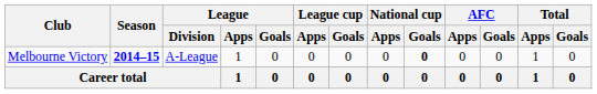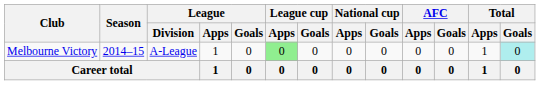Melbourne Victory | Season: bold -> normal
Melbourne Victory | League cup / Apps: no background -> lightgreen background
Melbourne Victory | National cup / Goals: bold -> normal
Melbourne Victory | Total / Goals: no background -> paleturquoise background
